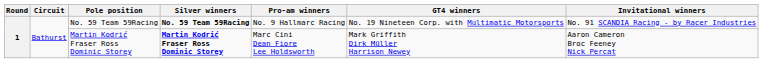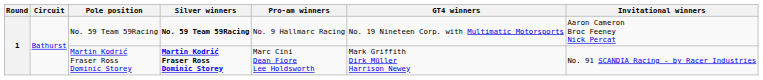row 2 | Invitational winners: No. 91 SCANDIA Racing - by Racer Industries -> Aaron Cameron Broc Feeney Nick Percat
row 3 | Invitational winners: Aaron Cameron Broc Feeney Nick Percat -> No. 91 SCANDIA Racing - by Racer Industries
